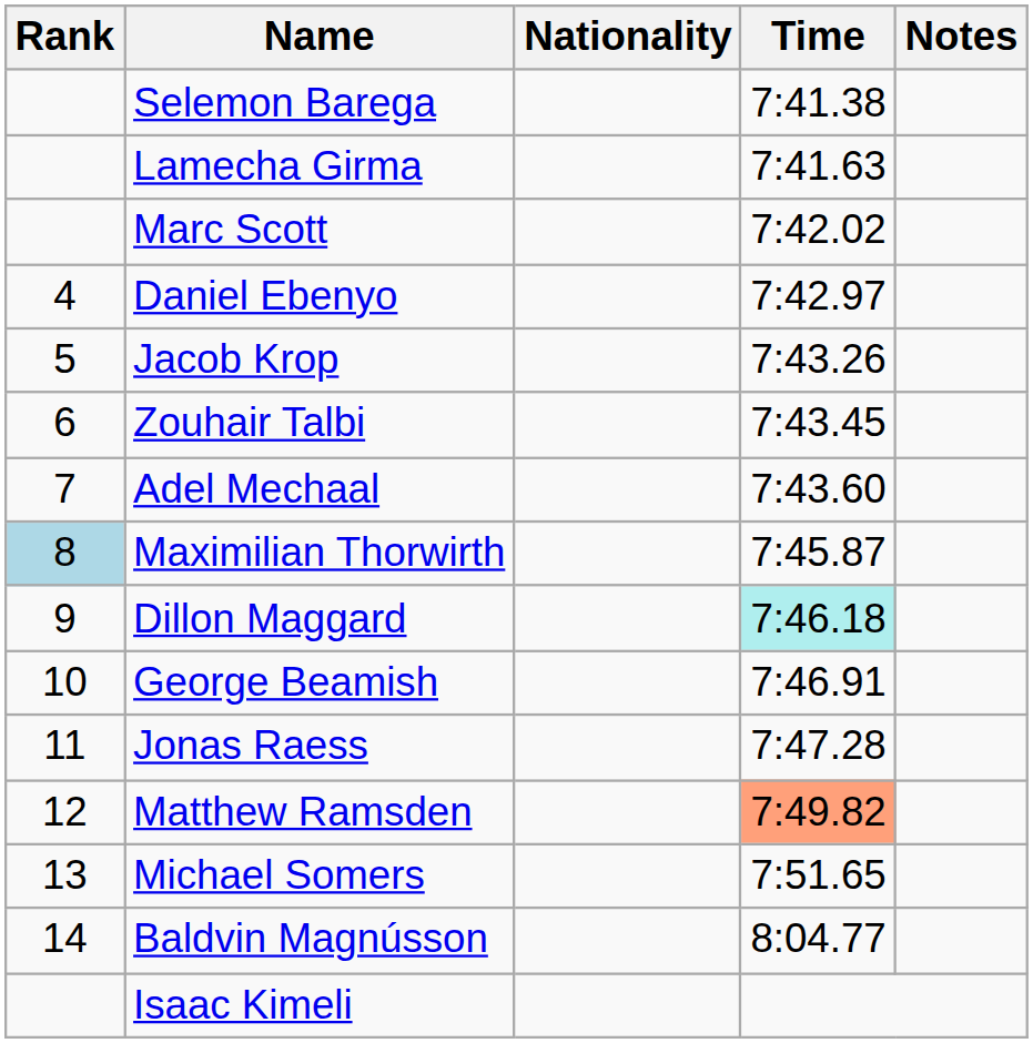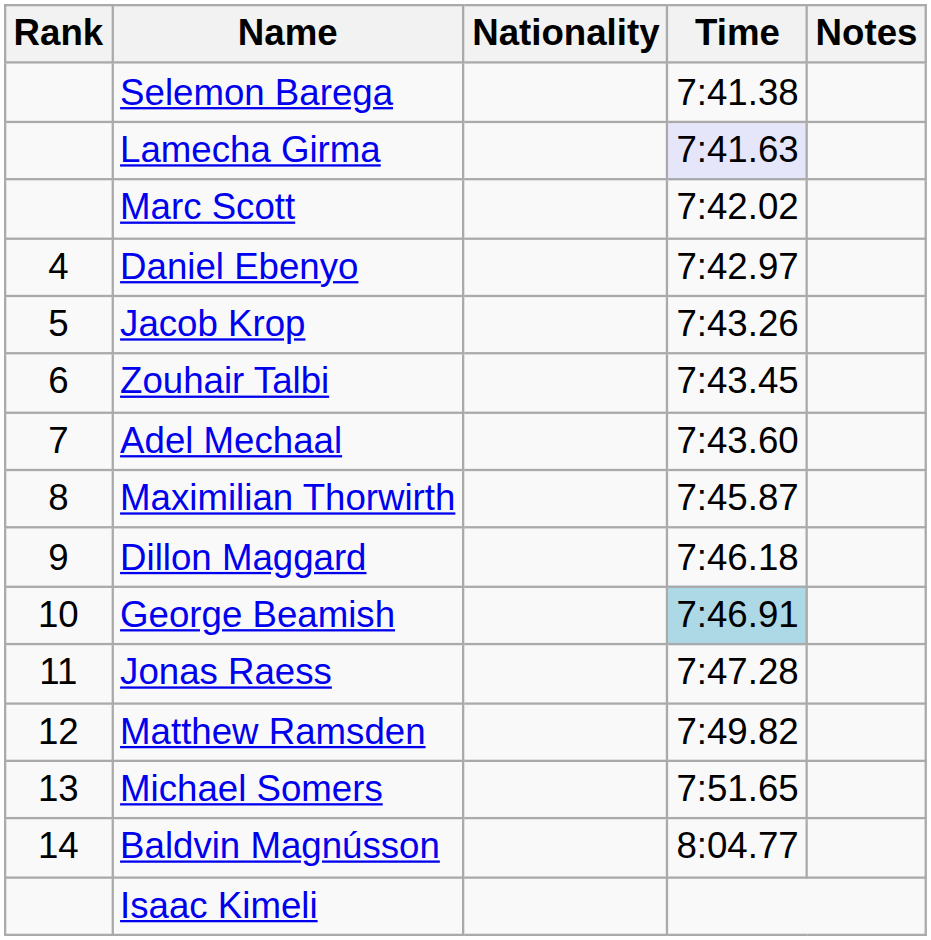Lamecha Girma | Time: no background -> lavender background
Maximilian Thorwirth | Rank: lightblue background -> no background
Dillon Maggard | Time: paleturquoise background -> no background
George Beamish | Time: no background -> lightblue background
Matthew Ramsden | Time: lightsalmon background -> no background
